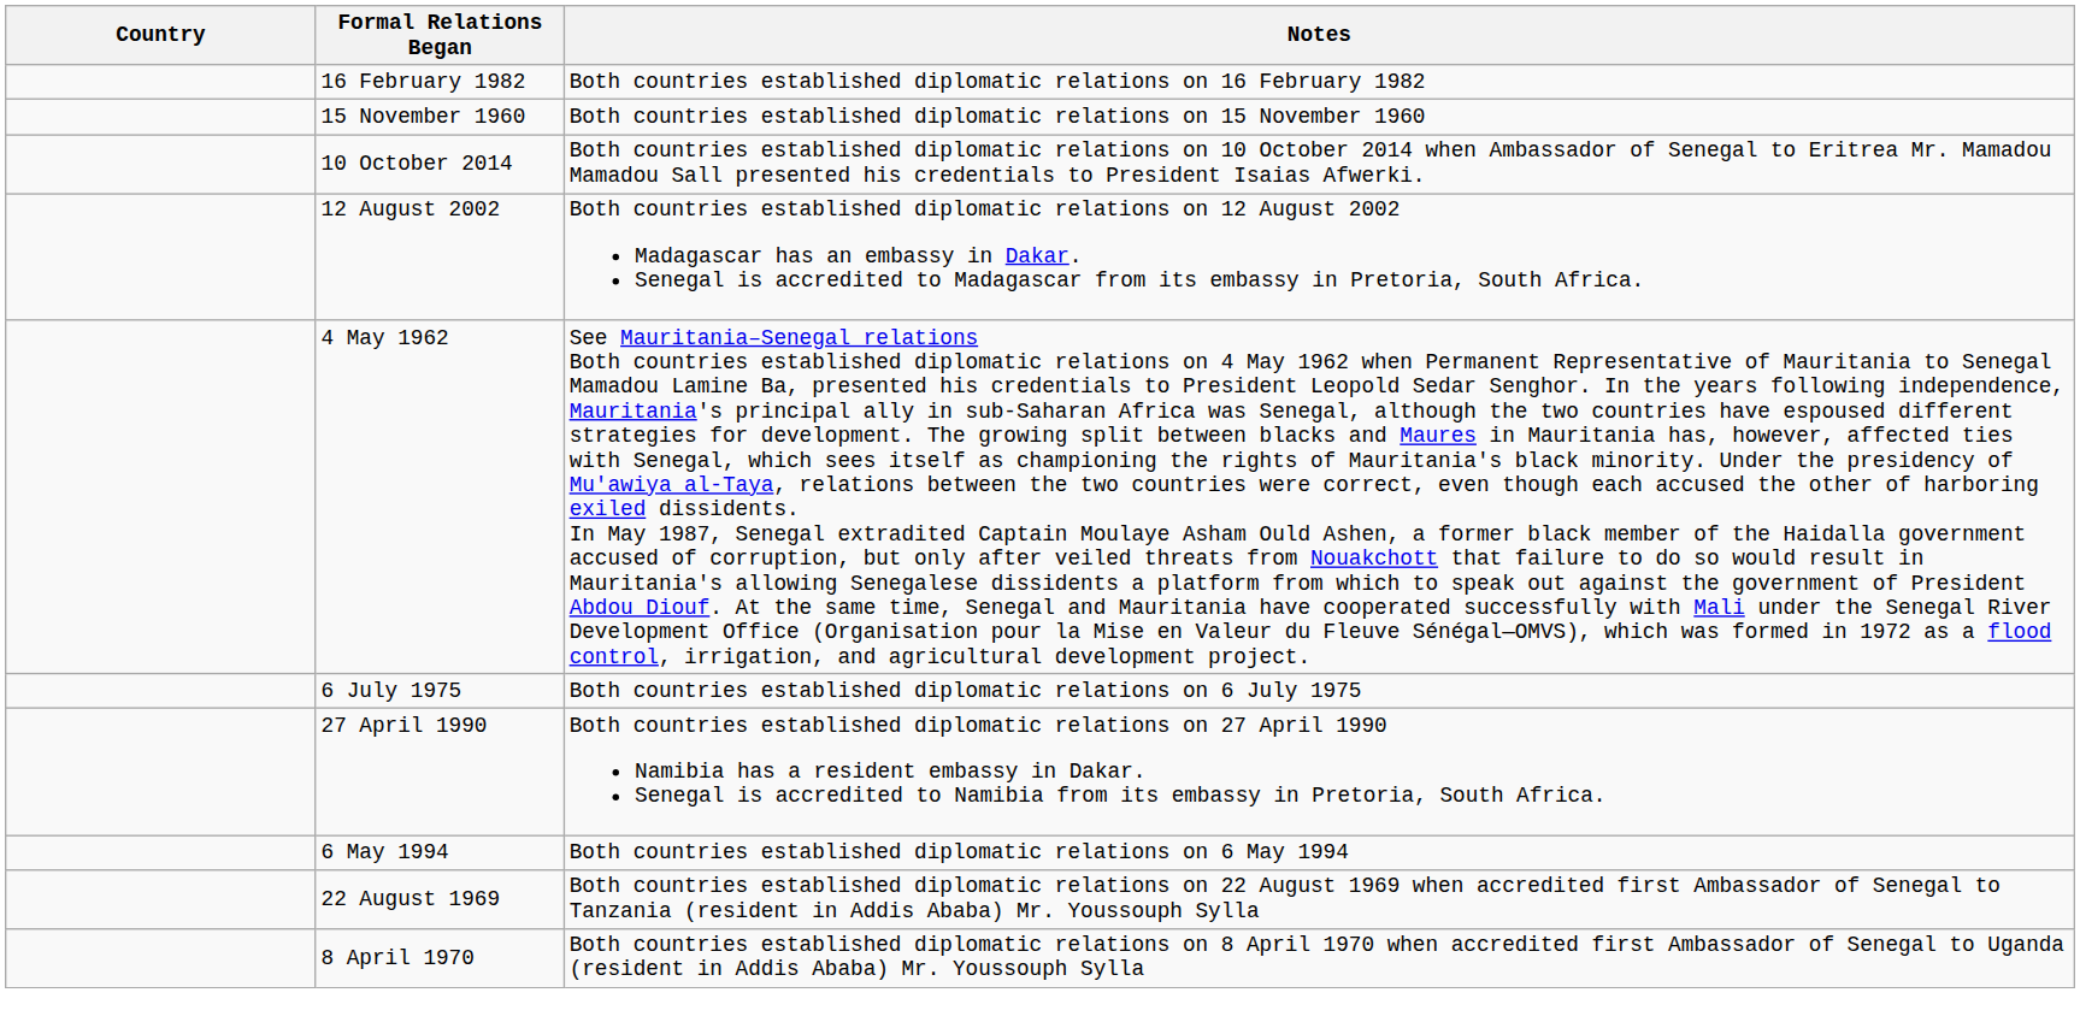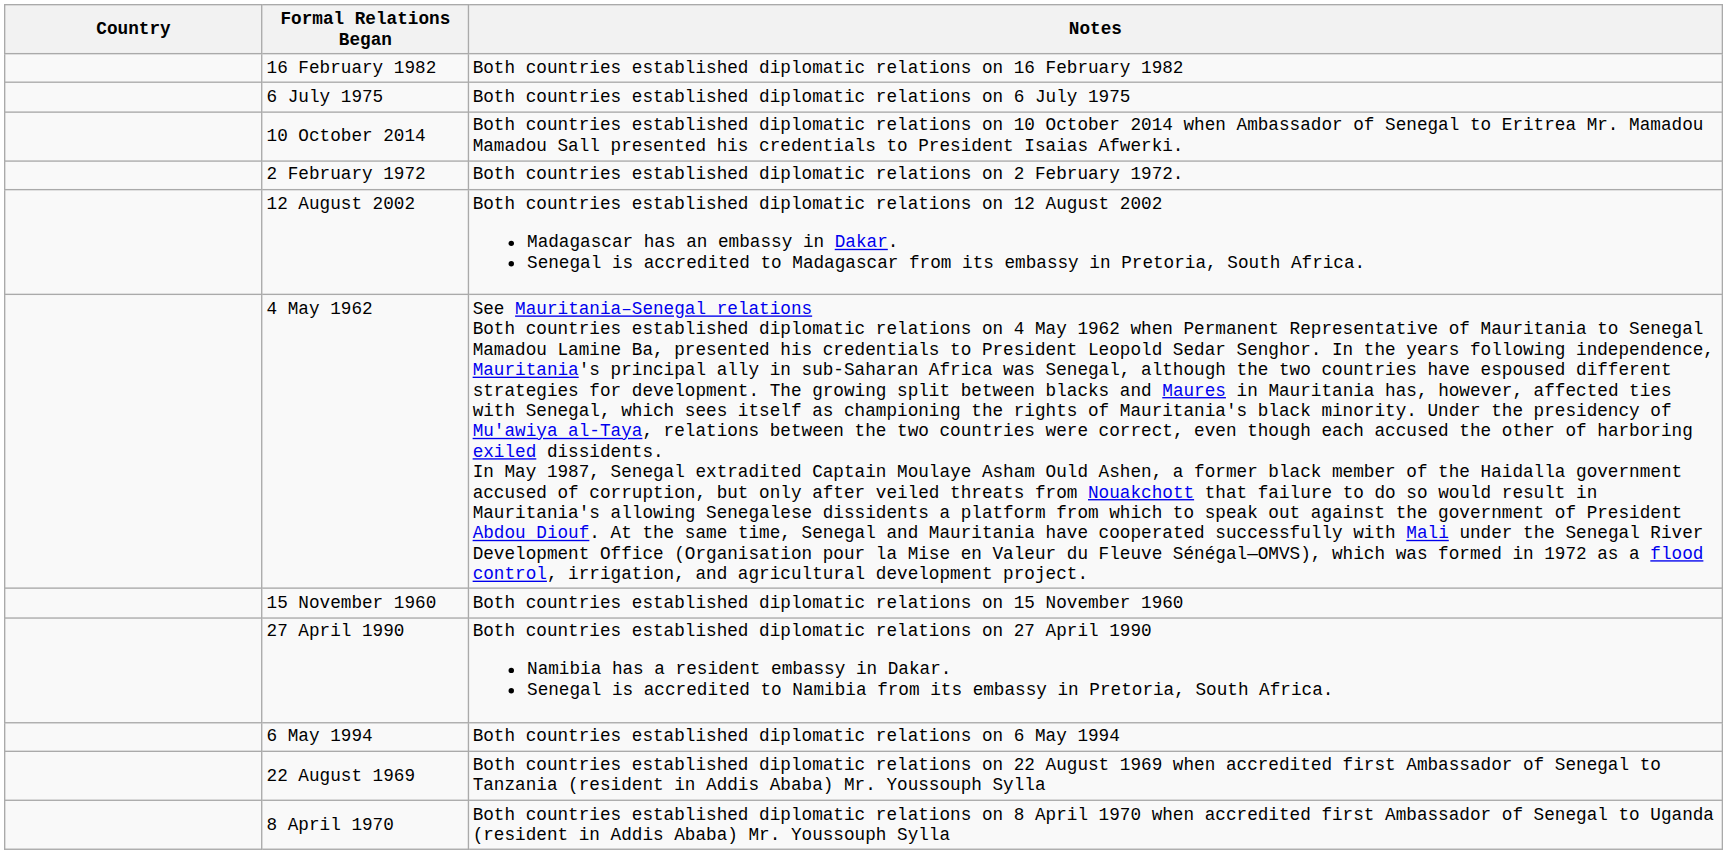rows swapped: 6 July 1975 <-> 15 November 1960
+ row: 2 February 1972 | Both countries established diplomatic relations on 2 February 1972.
